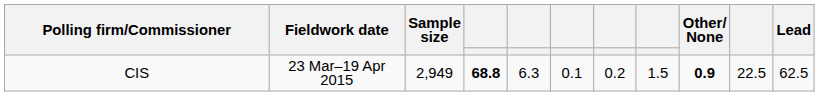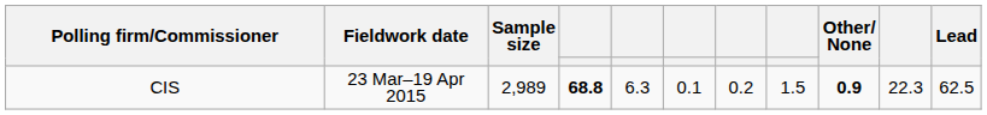CIS | Sample size: 2,949 -> 2,989
CIS | column 10: 22.5 -> 22.3
